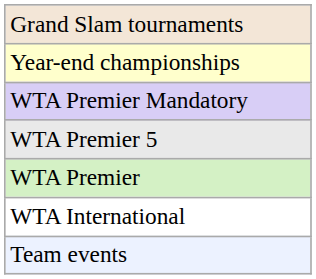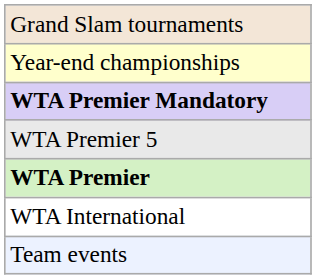row 3 | column 1: normal -> bold
row 5 | column 1: normal -> bold
